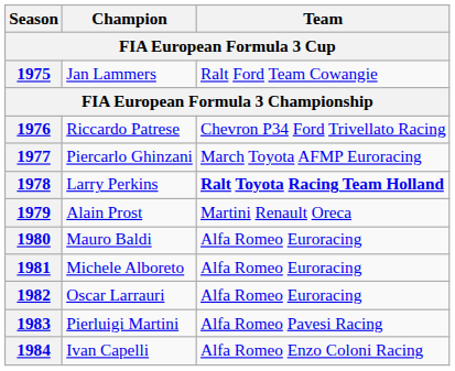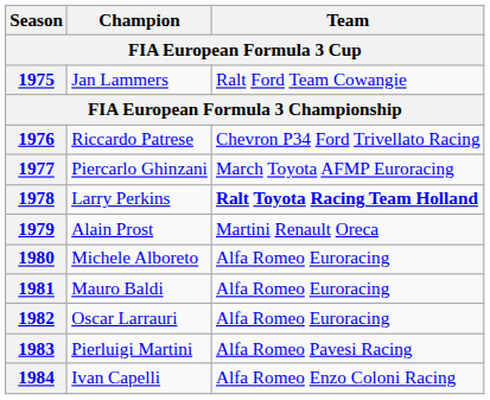1980 | Champion: Mauro Baldi -> Michele Alboreto
1981 | Champion: Michele Alboreto -> Mauro Baldi
